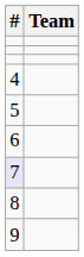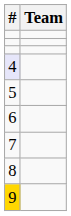row 5 | #: no background -> lavender background
row 8 | #: lavender background -> no background
row 10 | #: no background -> gold background
